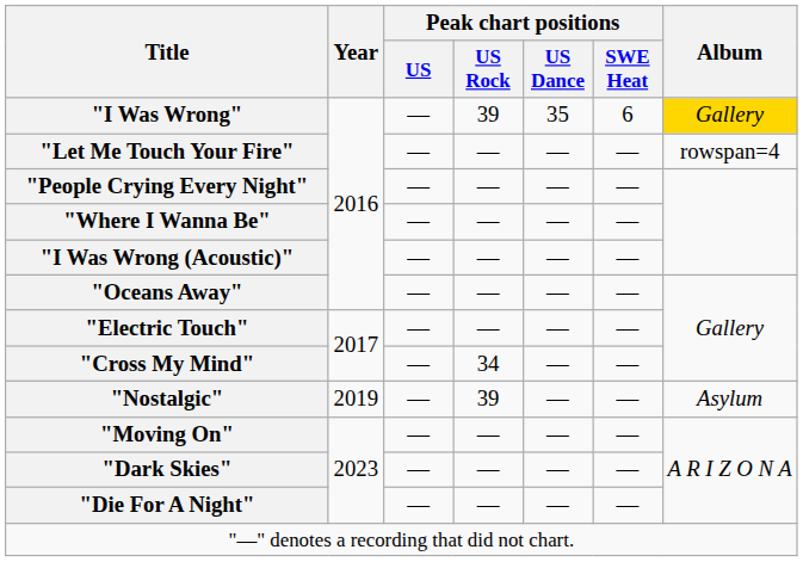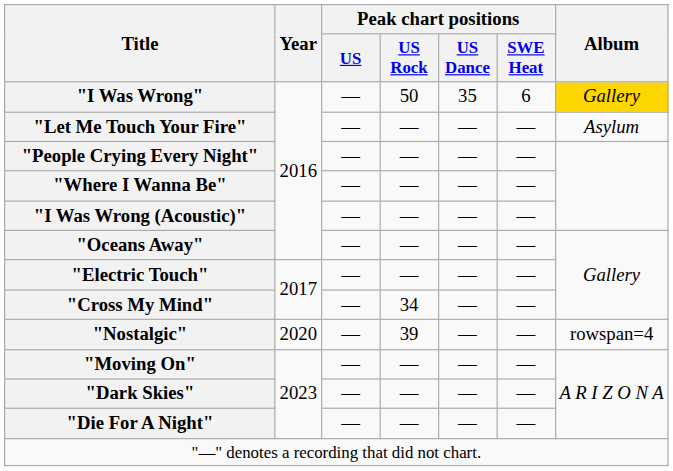"I Was Wrong" | Peak chart positions / US Rock: 39 -> 50
"Let Me Touch Your Fire" | Album: rowspan=4 -> Asylum
"Nostalgic" | Year: 2019 -> 2020
"Nostalgic" | Album: Asylum -> rowspan=4
